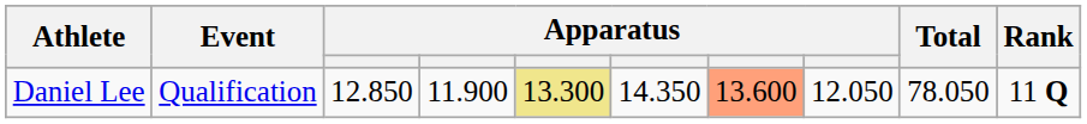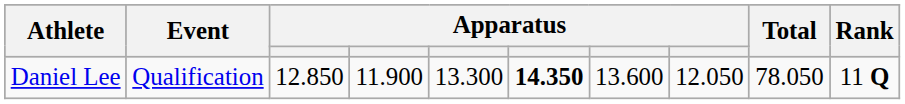Daniel Lee | column 5: khaki background -> no background
Daniel Lee | column 6: normal -> bold
Daniel Lee | column 7: lightsalmon background -> no background
